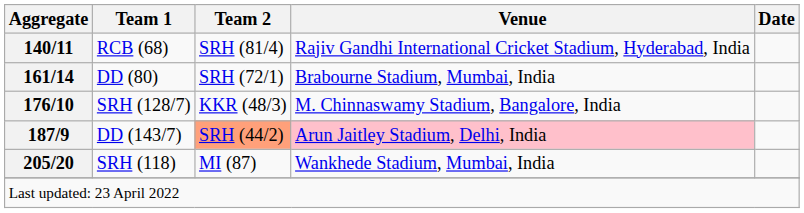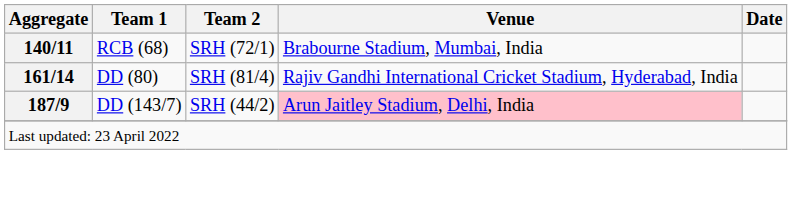RCB (68) | Team 2: SRH (81/4) -> SRH (72/1)
RCB (68) | Venue: Rajiv Gandhi International Cricket Stadium, Hyderabad, India -> Brabourne Stadium, Mumbai, India
DD (80) | Team 2: SRH (72/1) -> SRH (81/4)
DD (80) | Venue: Brabourne Stadium, Mumbai, India -> Rajiv Gandhi International Cricket Stadium, Hyderabad, India
- row: 176/10 | SRH (128/7) | KKR (48/3) | M. Chinnaswamy Stadium, Bangalore, India
DD (143/7) | Team 2: lightsalmon background -> no background
- row: 205/20 | SRH (118) | MI (87) | Wankhede Stadium, Mumbai, India
